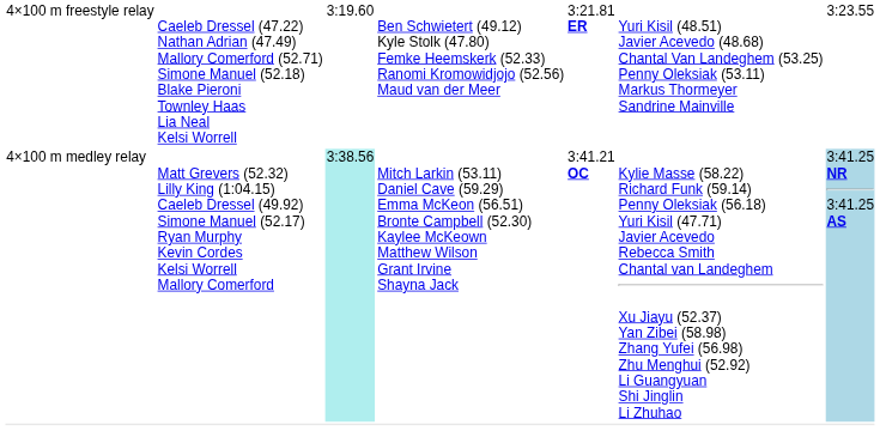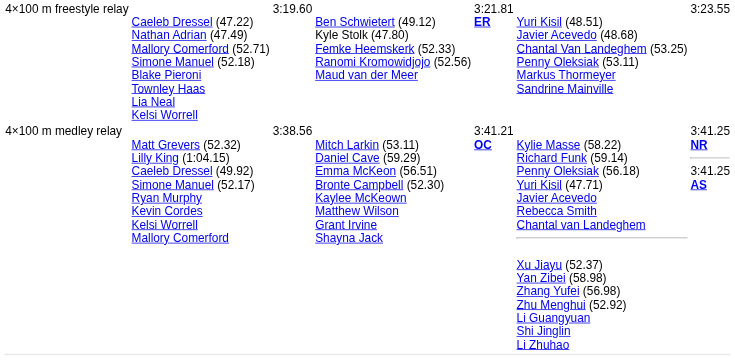4×100 m medley relay | column 3: paleturquoise background -> no background
4×100 m medley relay | column 7: lightblue background -> no background
